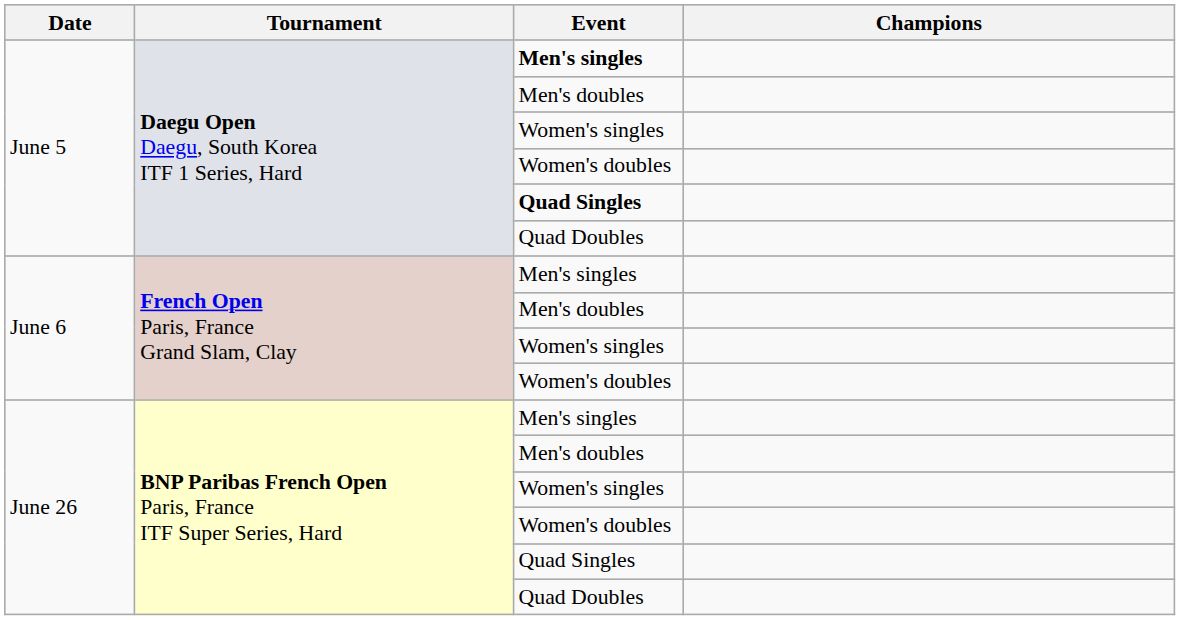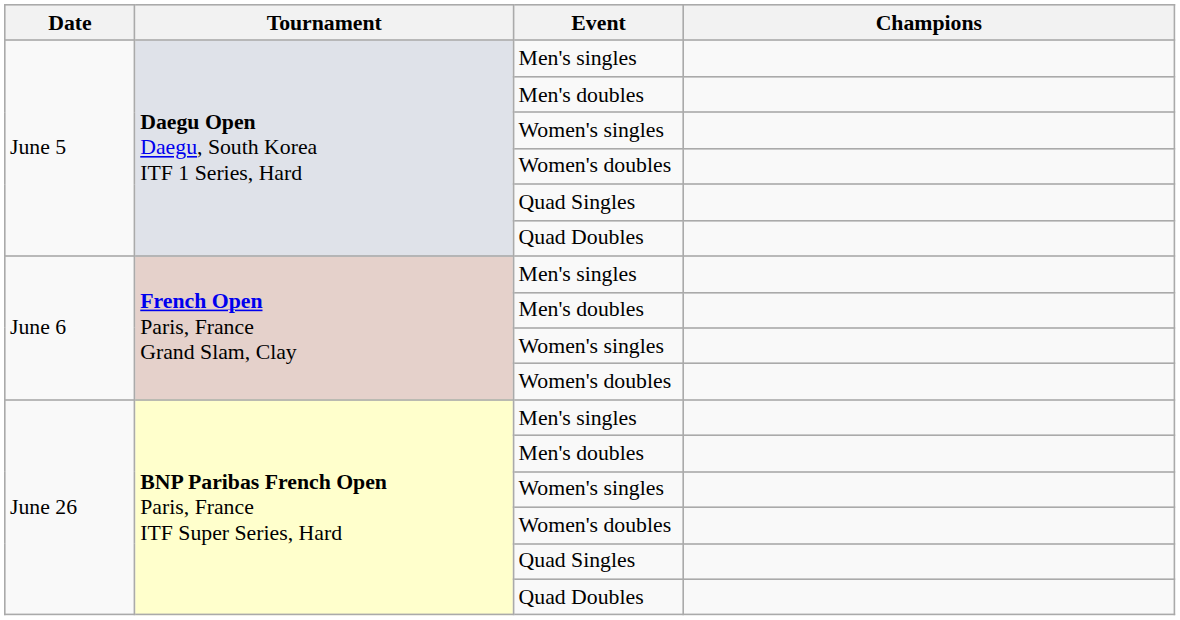June 5 / Men's singles | Event: bold -> normal
June 5 / Quad Singles | Event: bold -> normal
